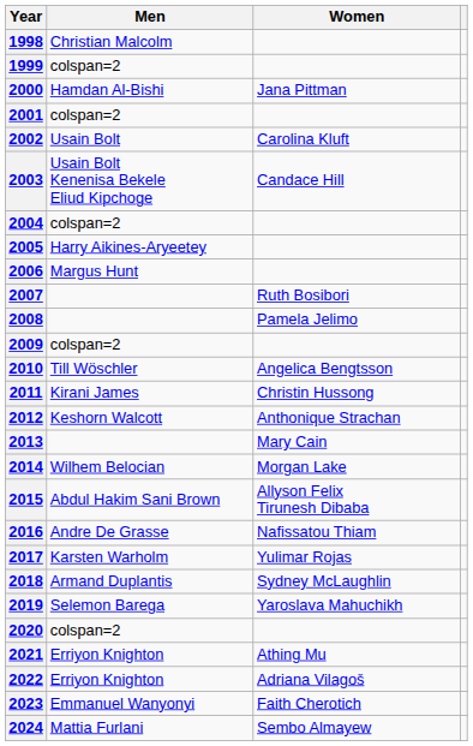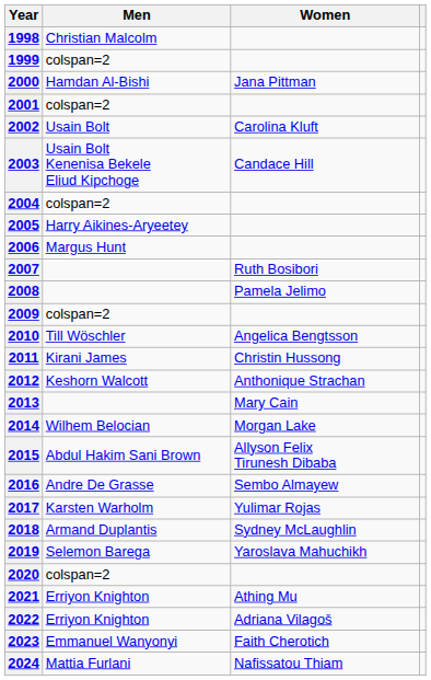2016 | Women: Nafissatou Thiam -> Sembo Almayew
2024 | Women: Sembo Almayew -> Nafissatou Thiam
